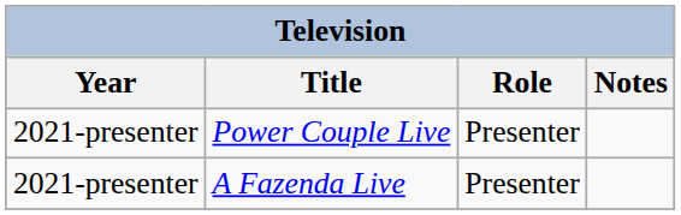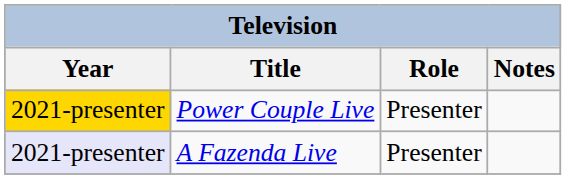Power Couple Live | Year: no background -> gold background
A Fazenda Live | Year: no background -> lavender background
